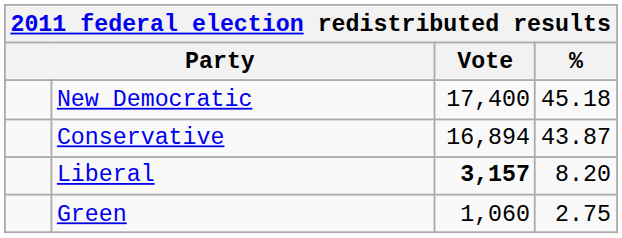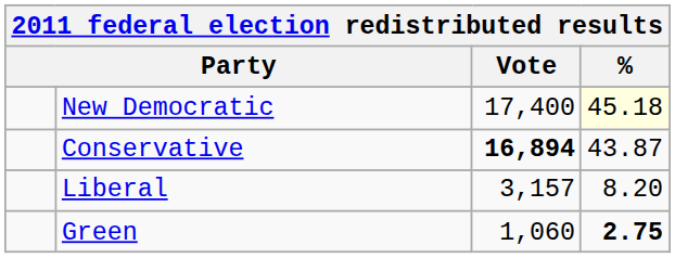New Democratic | %: no background -> lightyellow background
Conservative | Vote: normal -> bold
Liberal | Vote: bold -> normal
Green | %: normal -> bold
